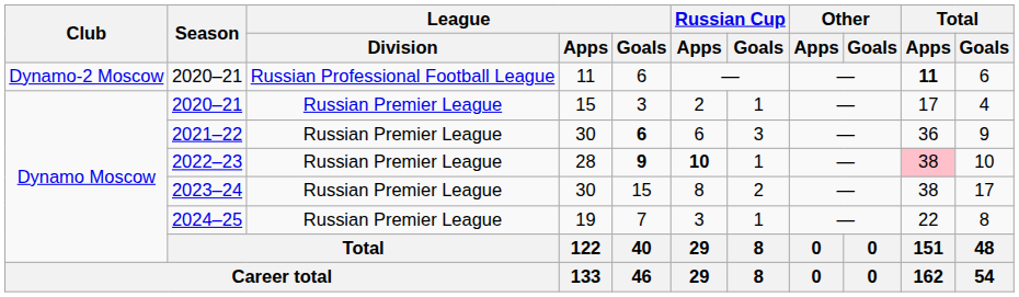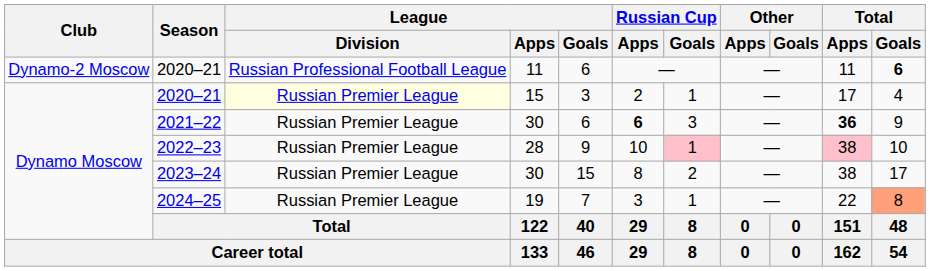2020–21 / 11 | Total / Apps: bold -> normal
2020–21 / 11 | Total / Goals: normal -> bold
2020–21 / 15 | League / Division: no background -> lightyellow background
2021–22 | League / Goals: bold -> normal
2021–22 | Russian Cup / Apps: normal -> bold
2021–22 | Total / Apps: normal -> bold
2022–23 | League / Goals: bold -> normal
2022–23 | Russian Cup / Apps: bold -> normal
2022–23 | Russian Cup / Goals: no background -> pink background
2024–25 | Total / Goals: no background -> lightsalmon background
